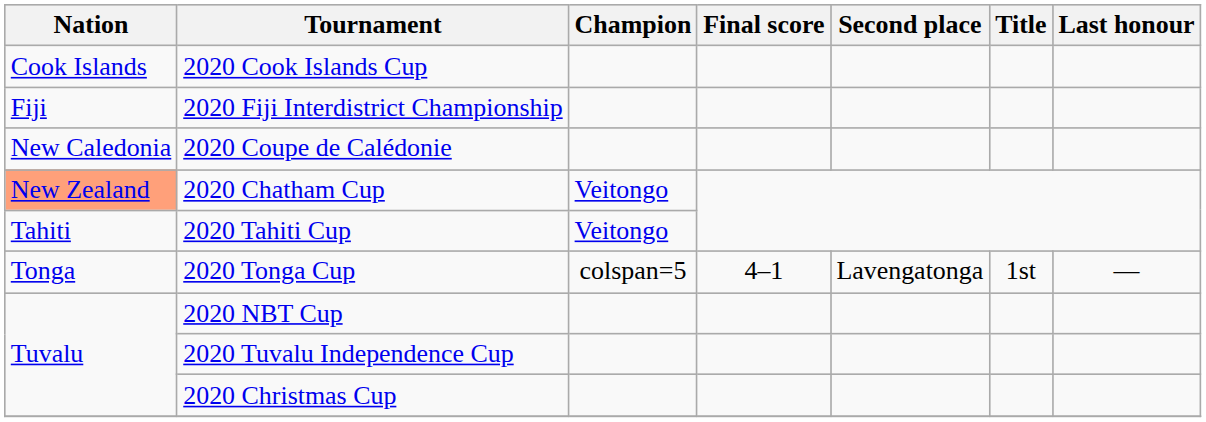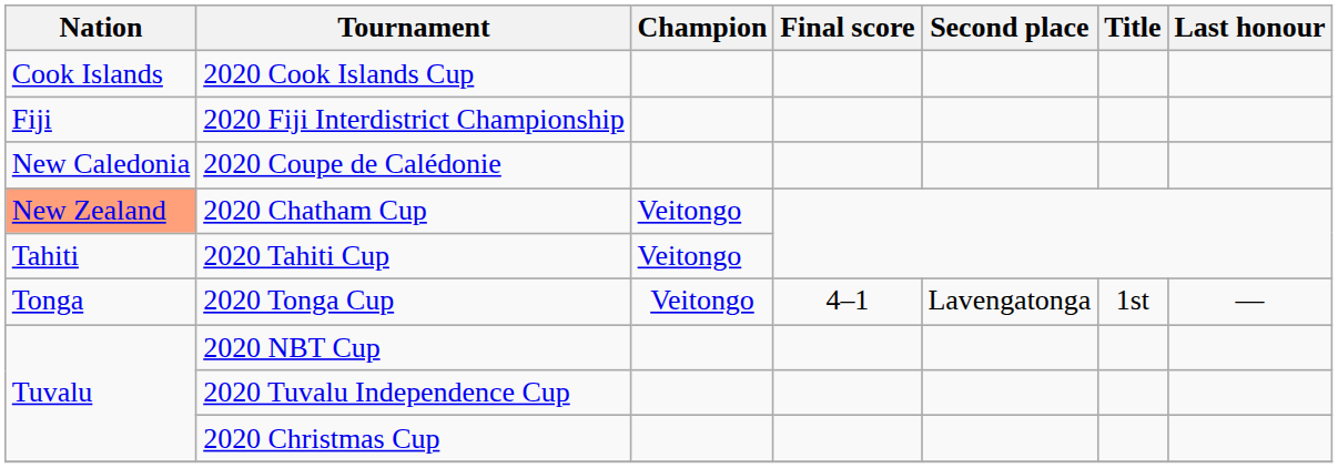2020 Tonga Cup | Champion: colspan=5 -> Veitongo
